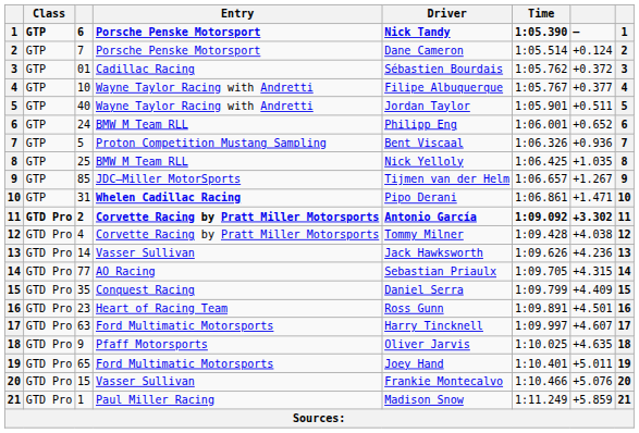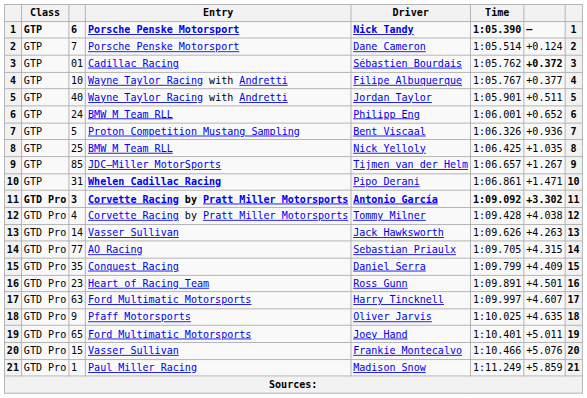row 4 | column 7: normal -> bold
row 12 | column 3: 2 -> 3
row 14 | column 7: +4.236 -> +4.263
